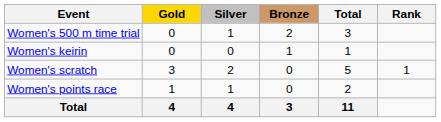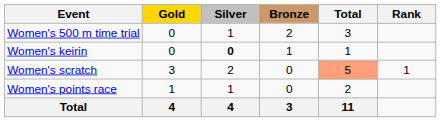Women's keirin | Silver: normal -> bold
Women's scratch | Total: no background -> lightsalmon background
